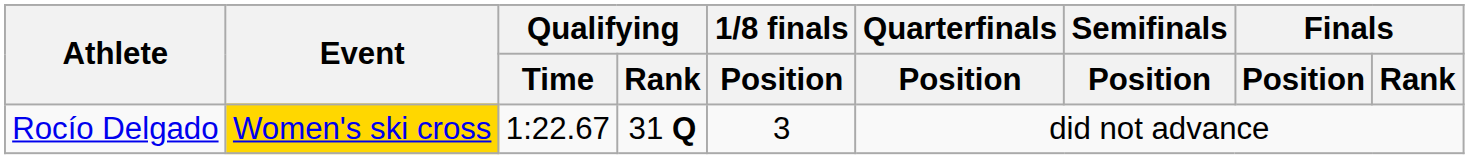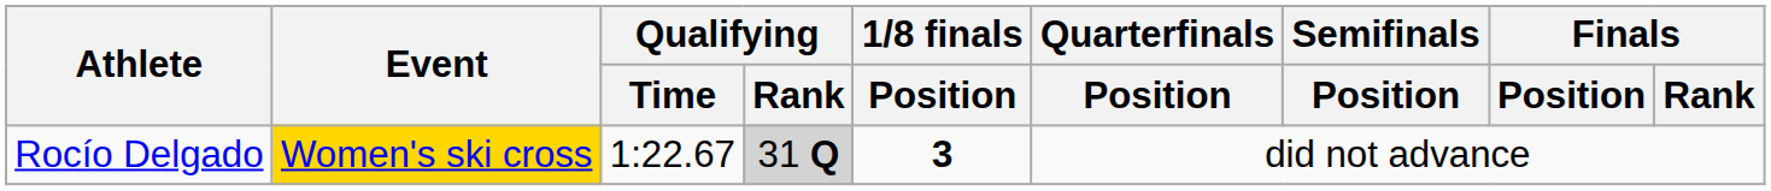Rocío Delgado | Qualifying / Rank: no background -> lightgrey background
Rocío Delgado | 1/8 finals / Position: normal -> bold
